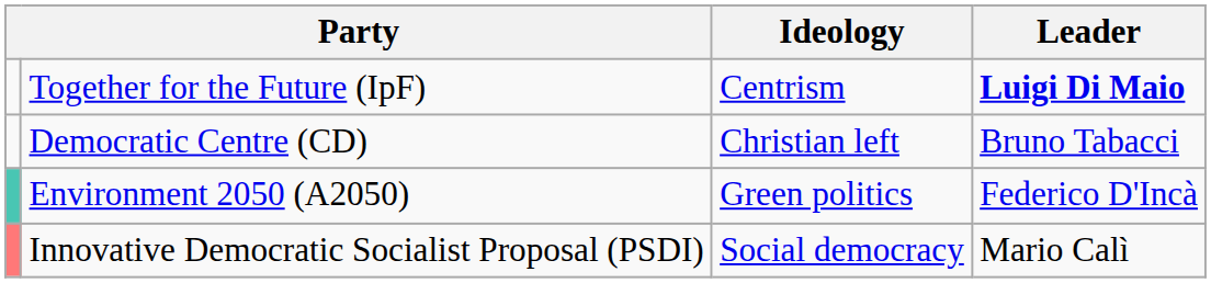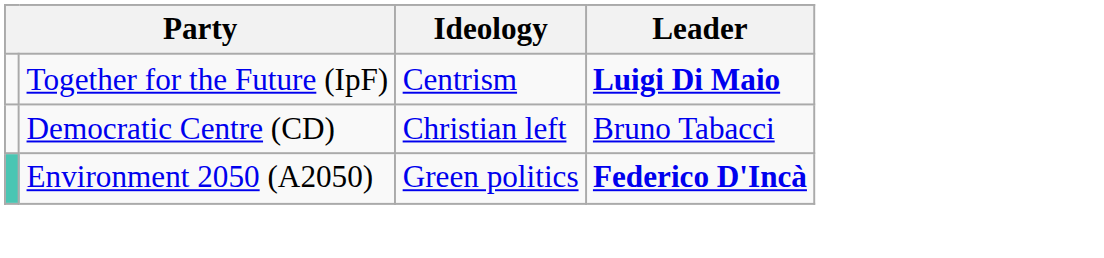Environment 2050 (A2050) | Leader: normal -> bold
- row: Innovative Democratic Socialist Proposal (PSDI) | Social democracy | Mario Calì
